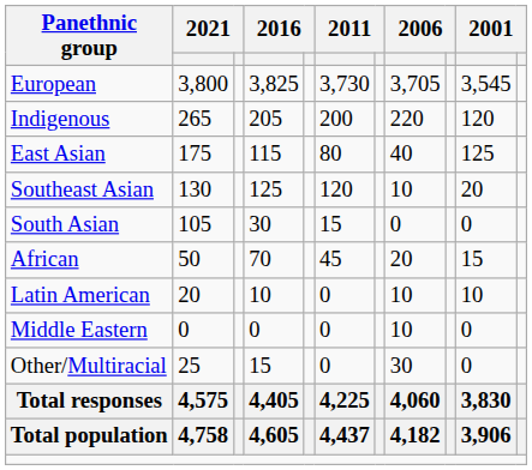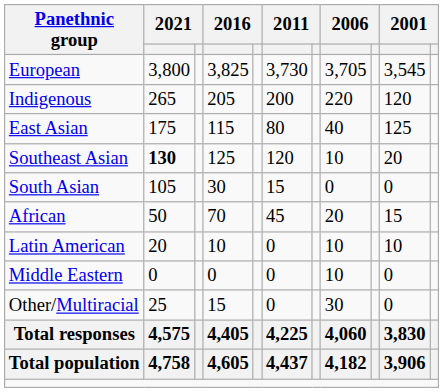Southeast Asian | column 2: normal -> bold
